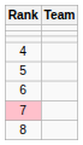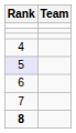row 6 | Rank: no background -> lavender background
row 8 | Rank: pink background -> no background
row 9 | Rank: normal -> bold
